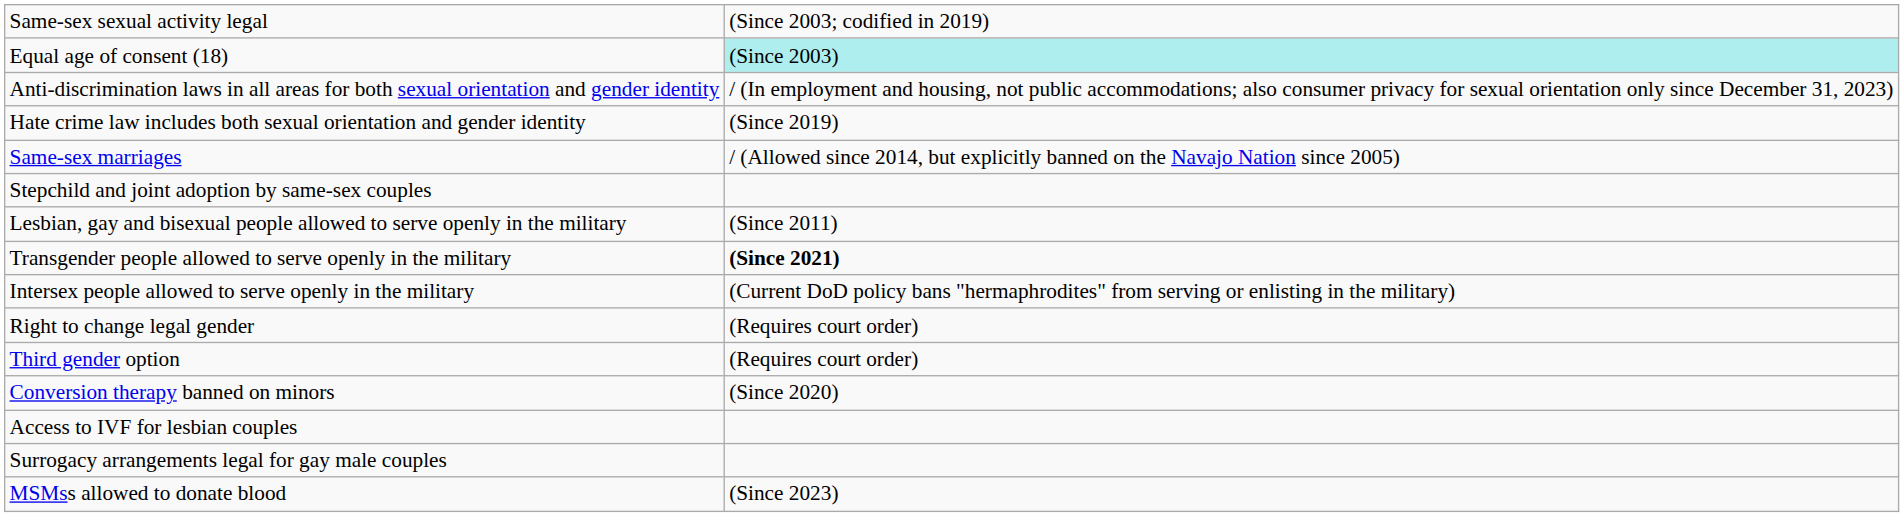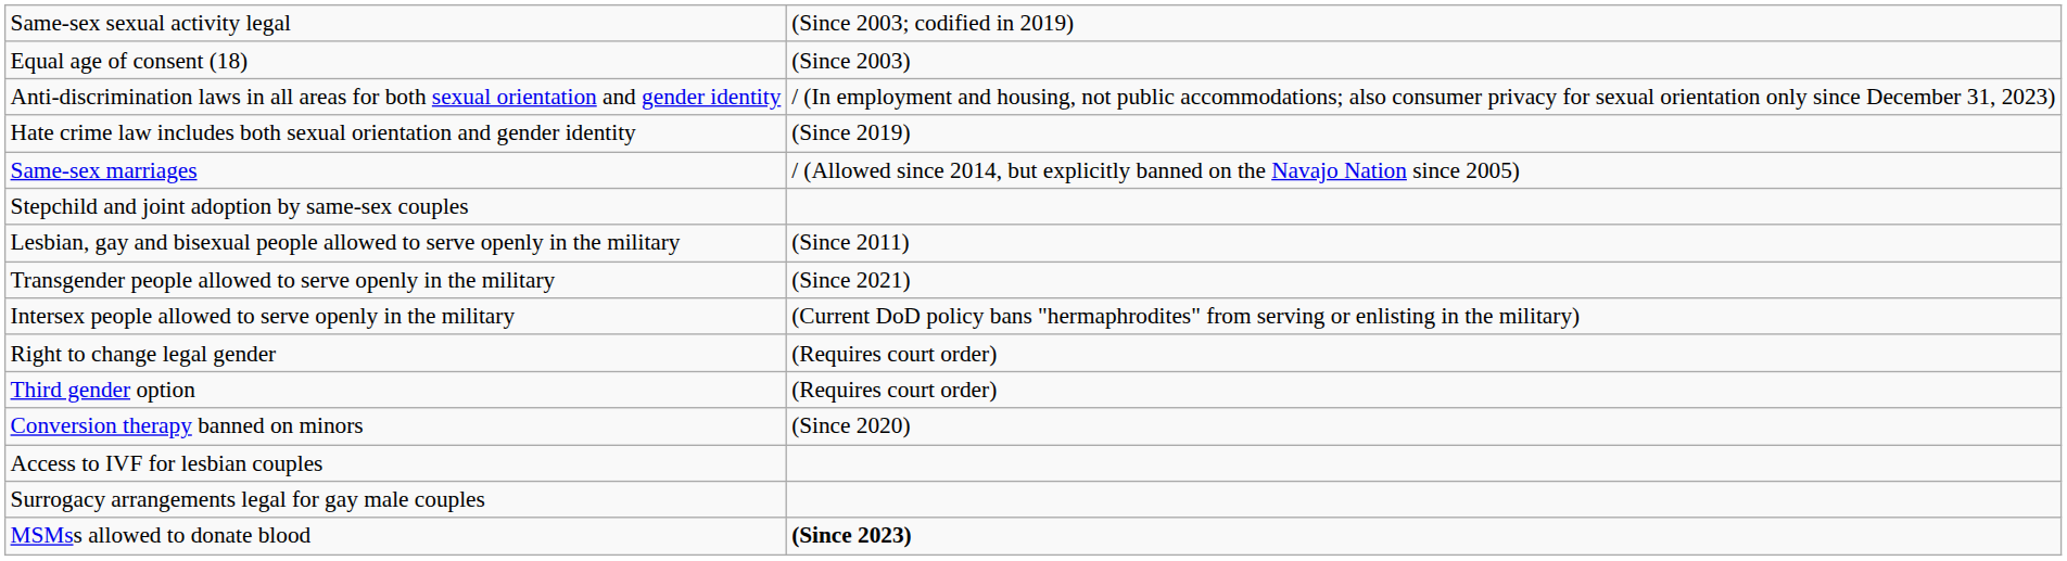Equal age of consent (18) | column 2: paleturquoise background -> no background
Transgender people allowed to serve openly in the military | column 2: bold -> normal
MSMss allowed to donate blood | column 2: normal -> bold
